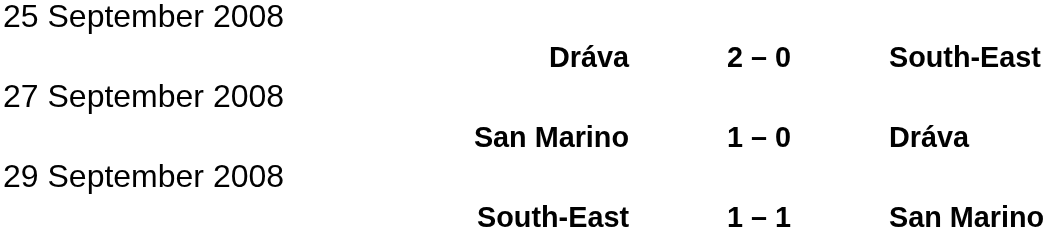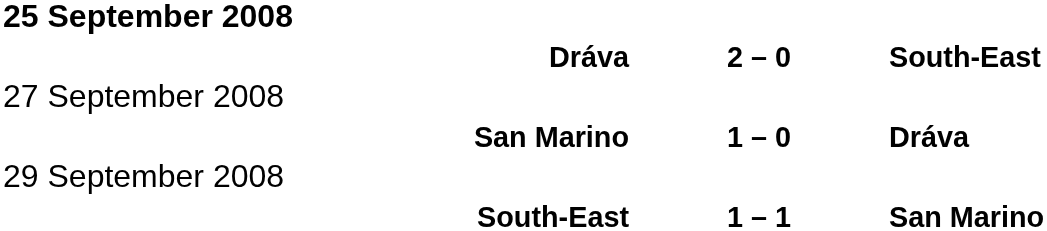25 September 2008 | column 1: normal -> bold
